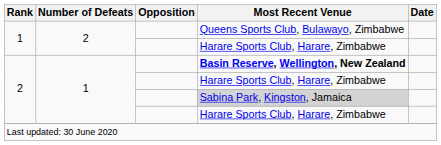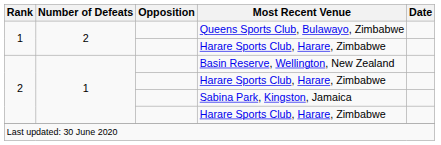Basin Reserve, Wellington, New Zealand | Most Recent Venue: bold -> normal
Sabina Park, Kingston, Jamaica | Most Recent Venue: lightgrey background -> no background
